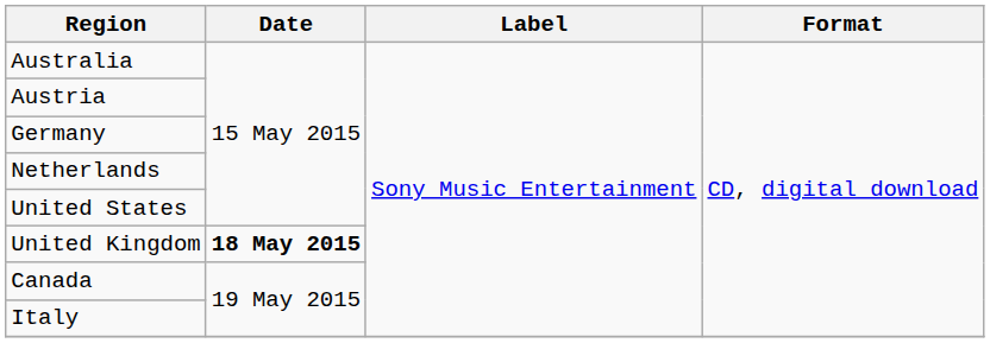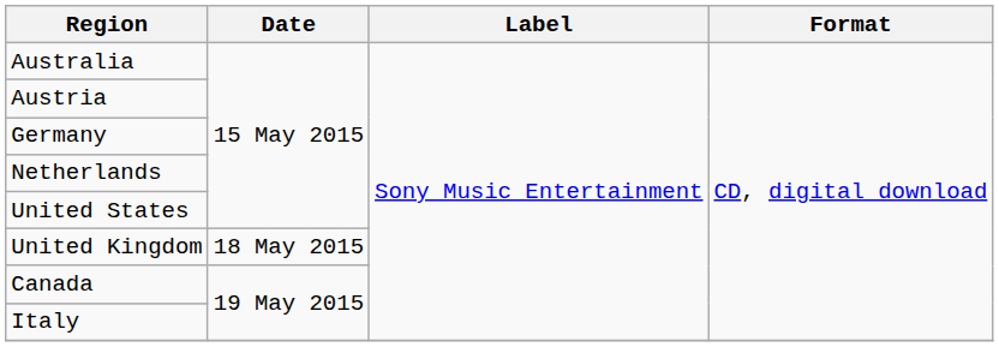United Kingdom | Date: bold -> normal
